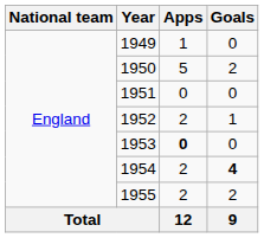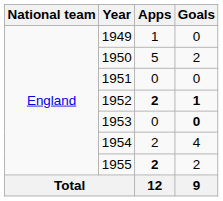1952 | Apps: normal -> bold
1952 | Goals: normal -> bold
1953 | Apps: bold -> normal
1953 | Goals: normal -> bold
1954 | Goals: bold -> normal
1955 | Apps: normal -> bold
